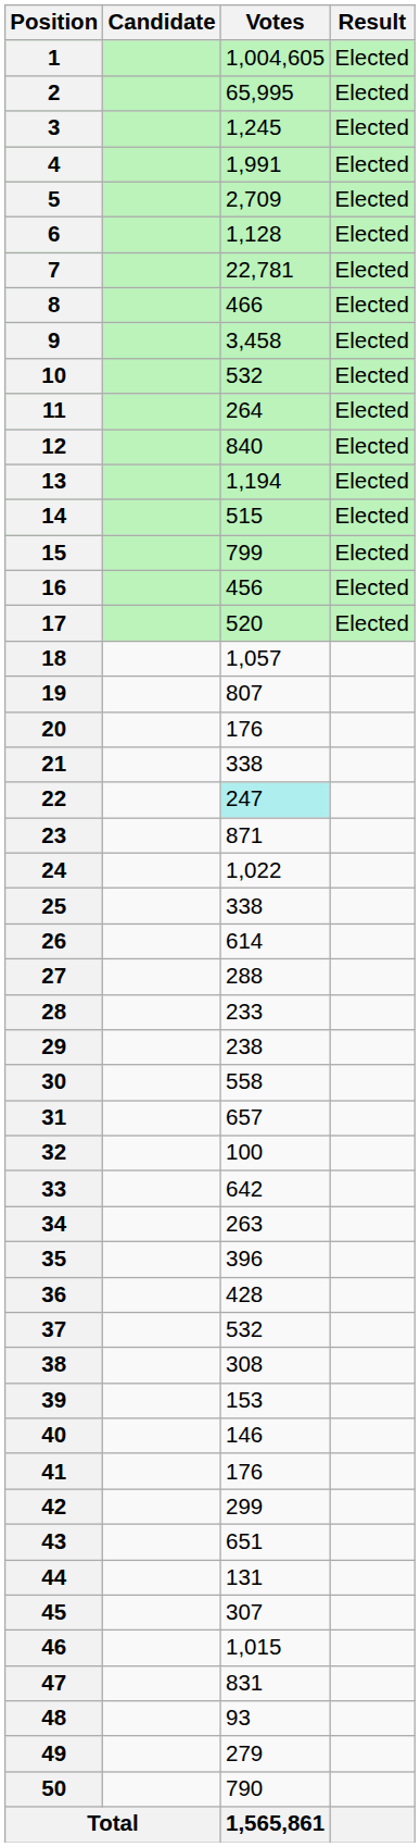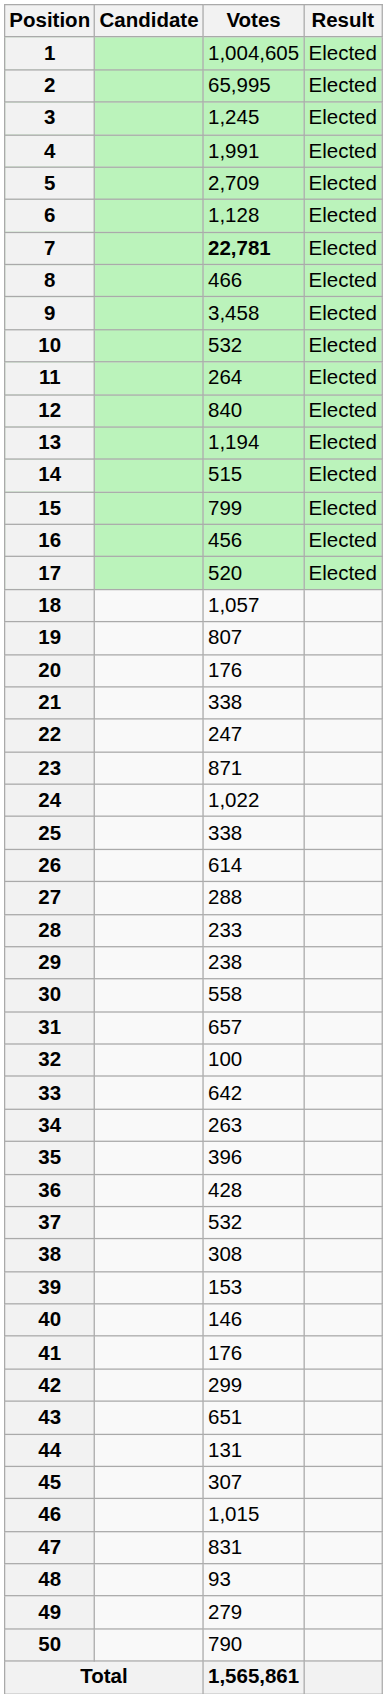7 | Votes: normal -> bold
22 | Votes: paleturquoise background -> no background
